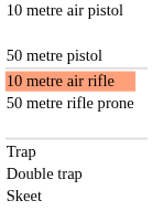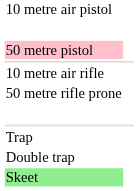50 metre pistol | column 1: no background -> pink background
10 metre air rifle | column 1: lightsalmon background -> no background
Skeet | column 1: no background -> lightgreen background
